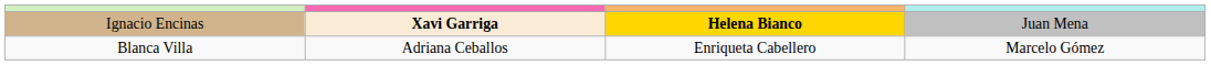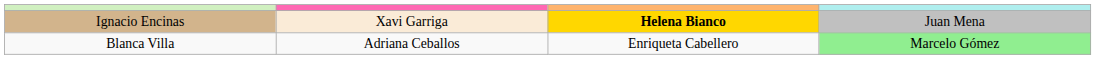Ignacio Encinas | column 2: bold -> normal
Blanca Villa | column 4: no background -> lightgreen background
